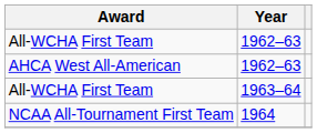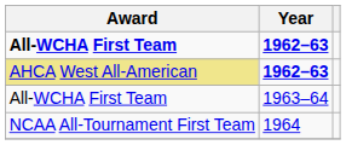row 2 | Award: normal -> bold
row 2 | Year: normal -> bold
row 3 | Award: no background -> khaki background
row 3 | Year: normal -> bold
